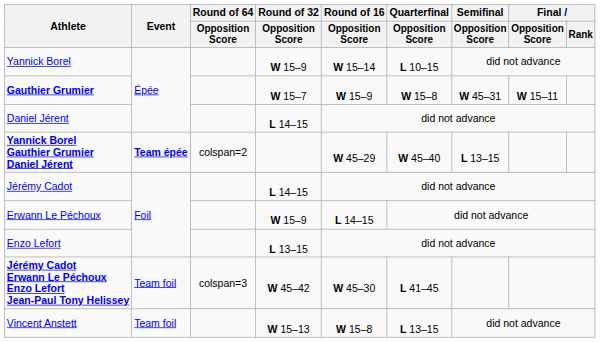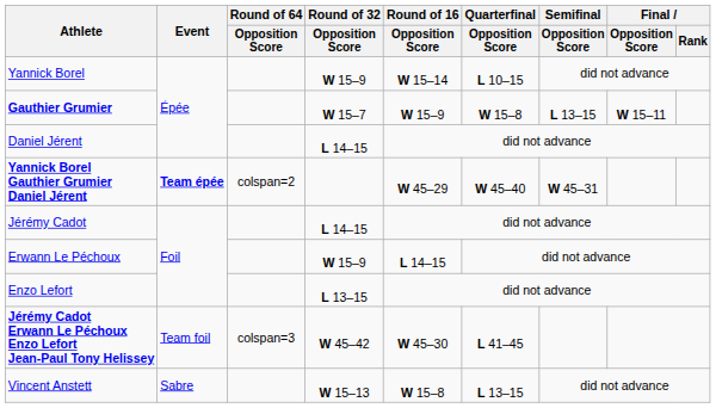Gauthier Grumier | Semifinal / Opposition Score: W 45–31 -> L 13–15
Yannick Borel Gauthier Grumier Daniel Jérent | Semifinal / Opposition Score: L 13–15 -> W 45–31
Vincent Anstett | Event: Team foil -> Sabre
